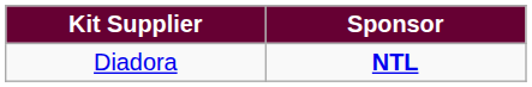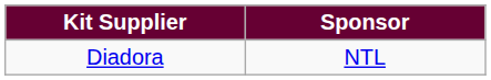Diadora | Sponsor: bold -> normal
